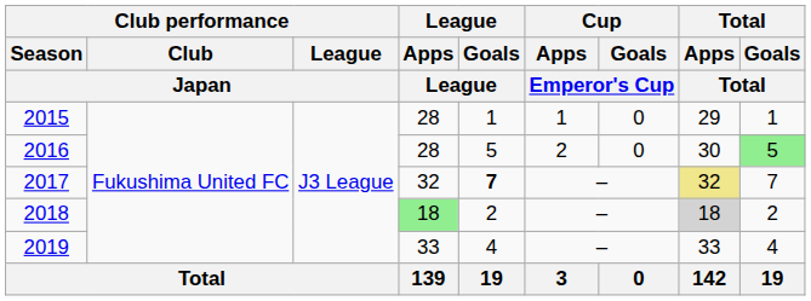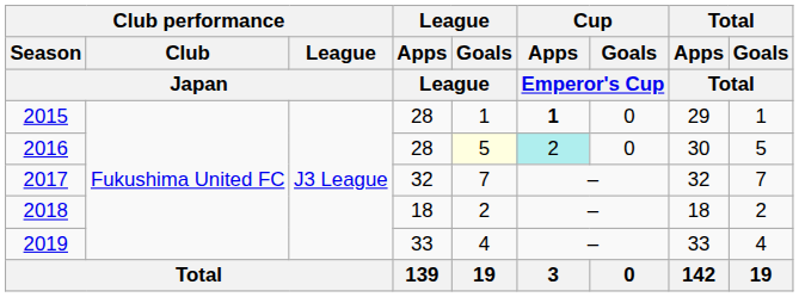2015 | Cup / Apps / Emperor's Cup: normal -> bold
2016 | League / Goals / League: no background -> lightyellow background
2016 | Cup / Apps / Emperor's Cup: no background -> paleturquoise background
2016 | Total / Goals / Total: lightgreen background -> no background
2017 | League / Goals / League: bold -> normal
2017 | Total / Apps / Total: khaki background -> no background
2018 | League / Apps / League: lightgreen background -> no background
2018 | Total / Apps / Total: lightgrey background -> no background
